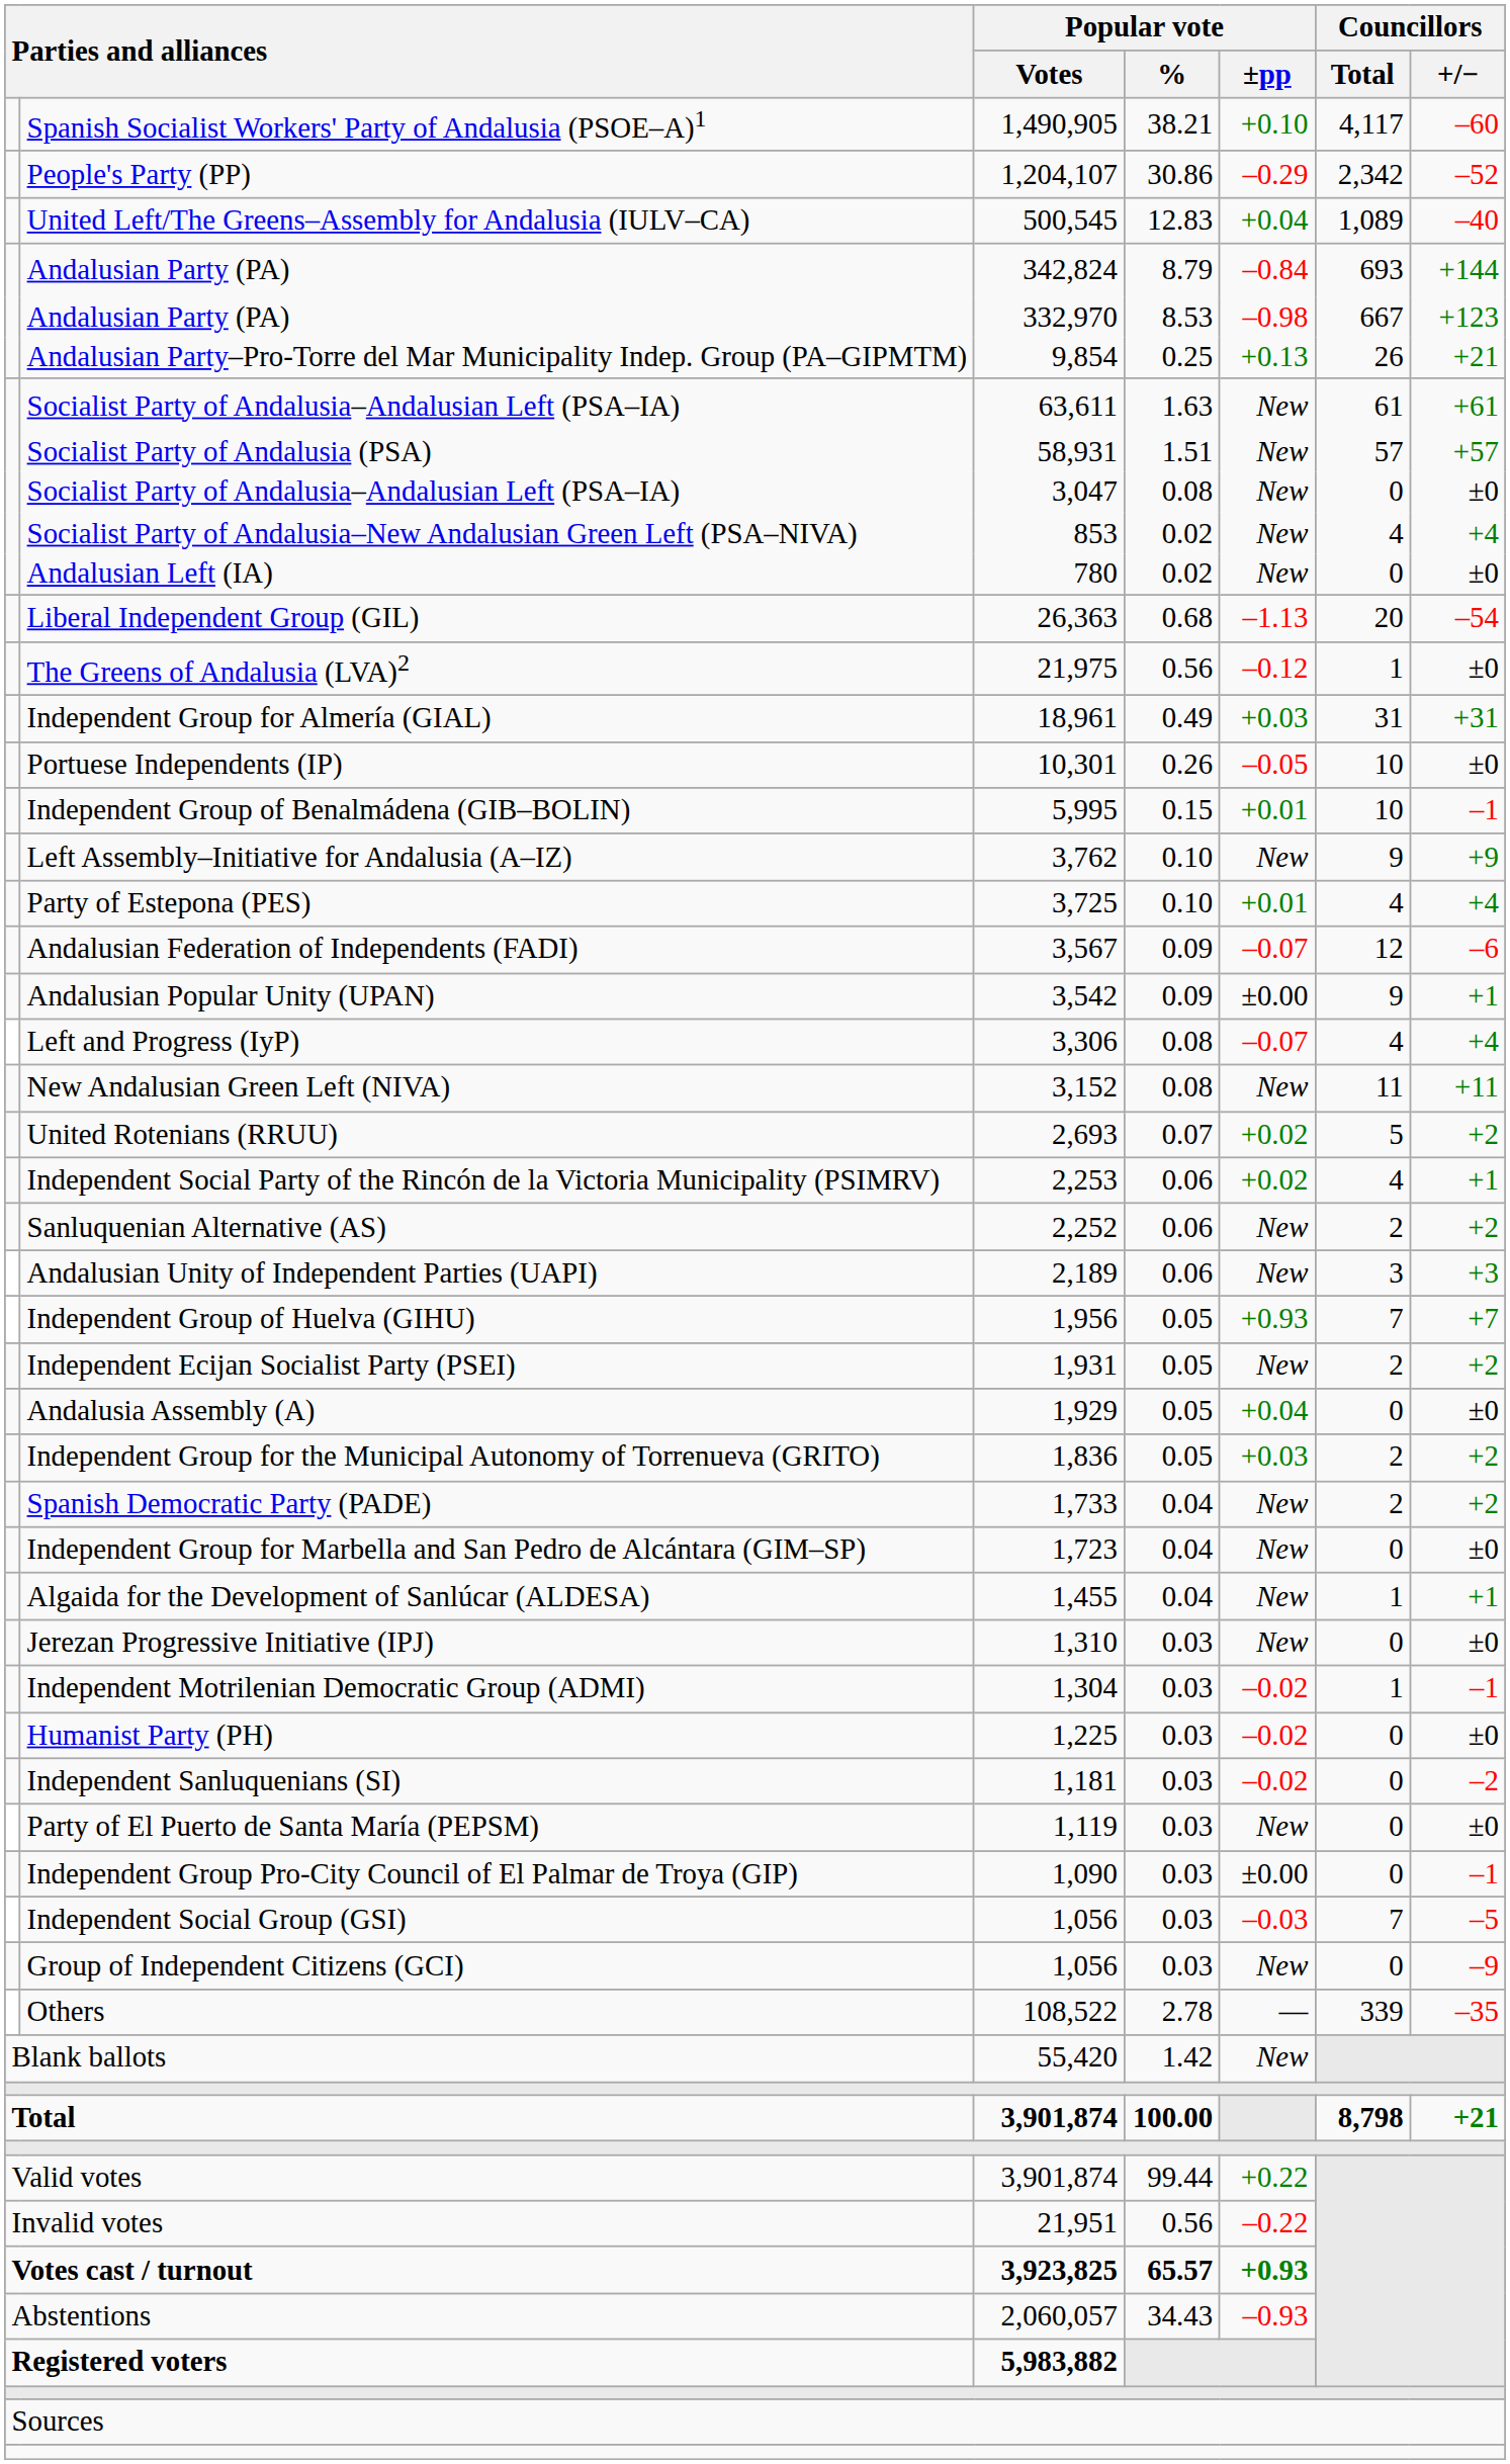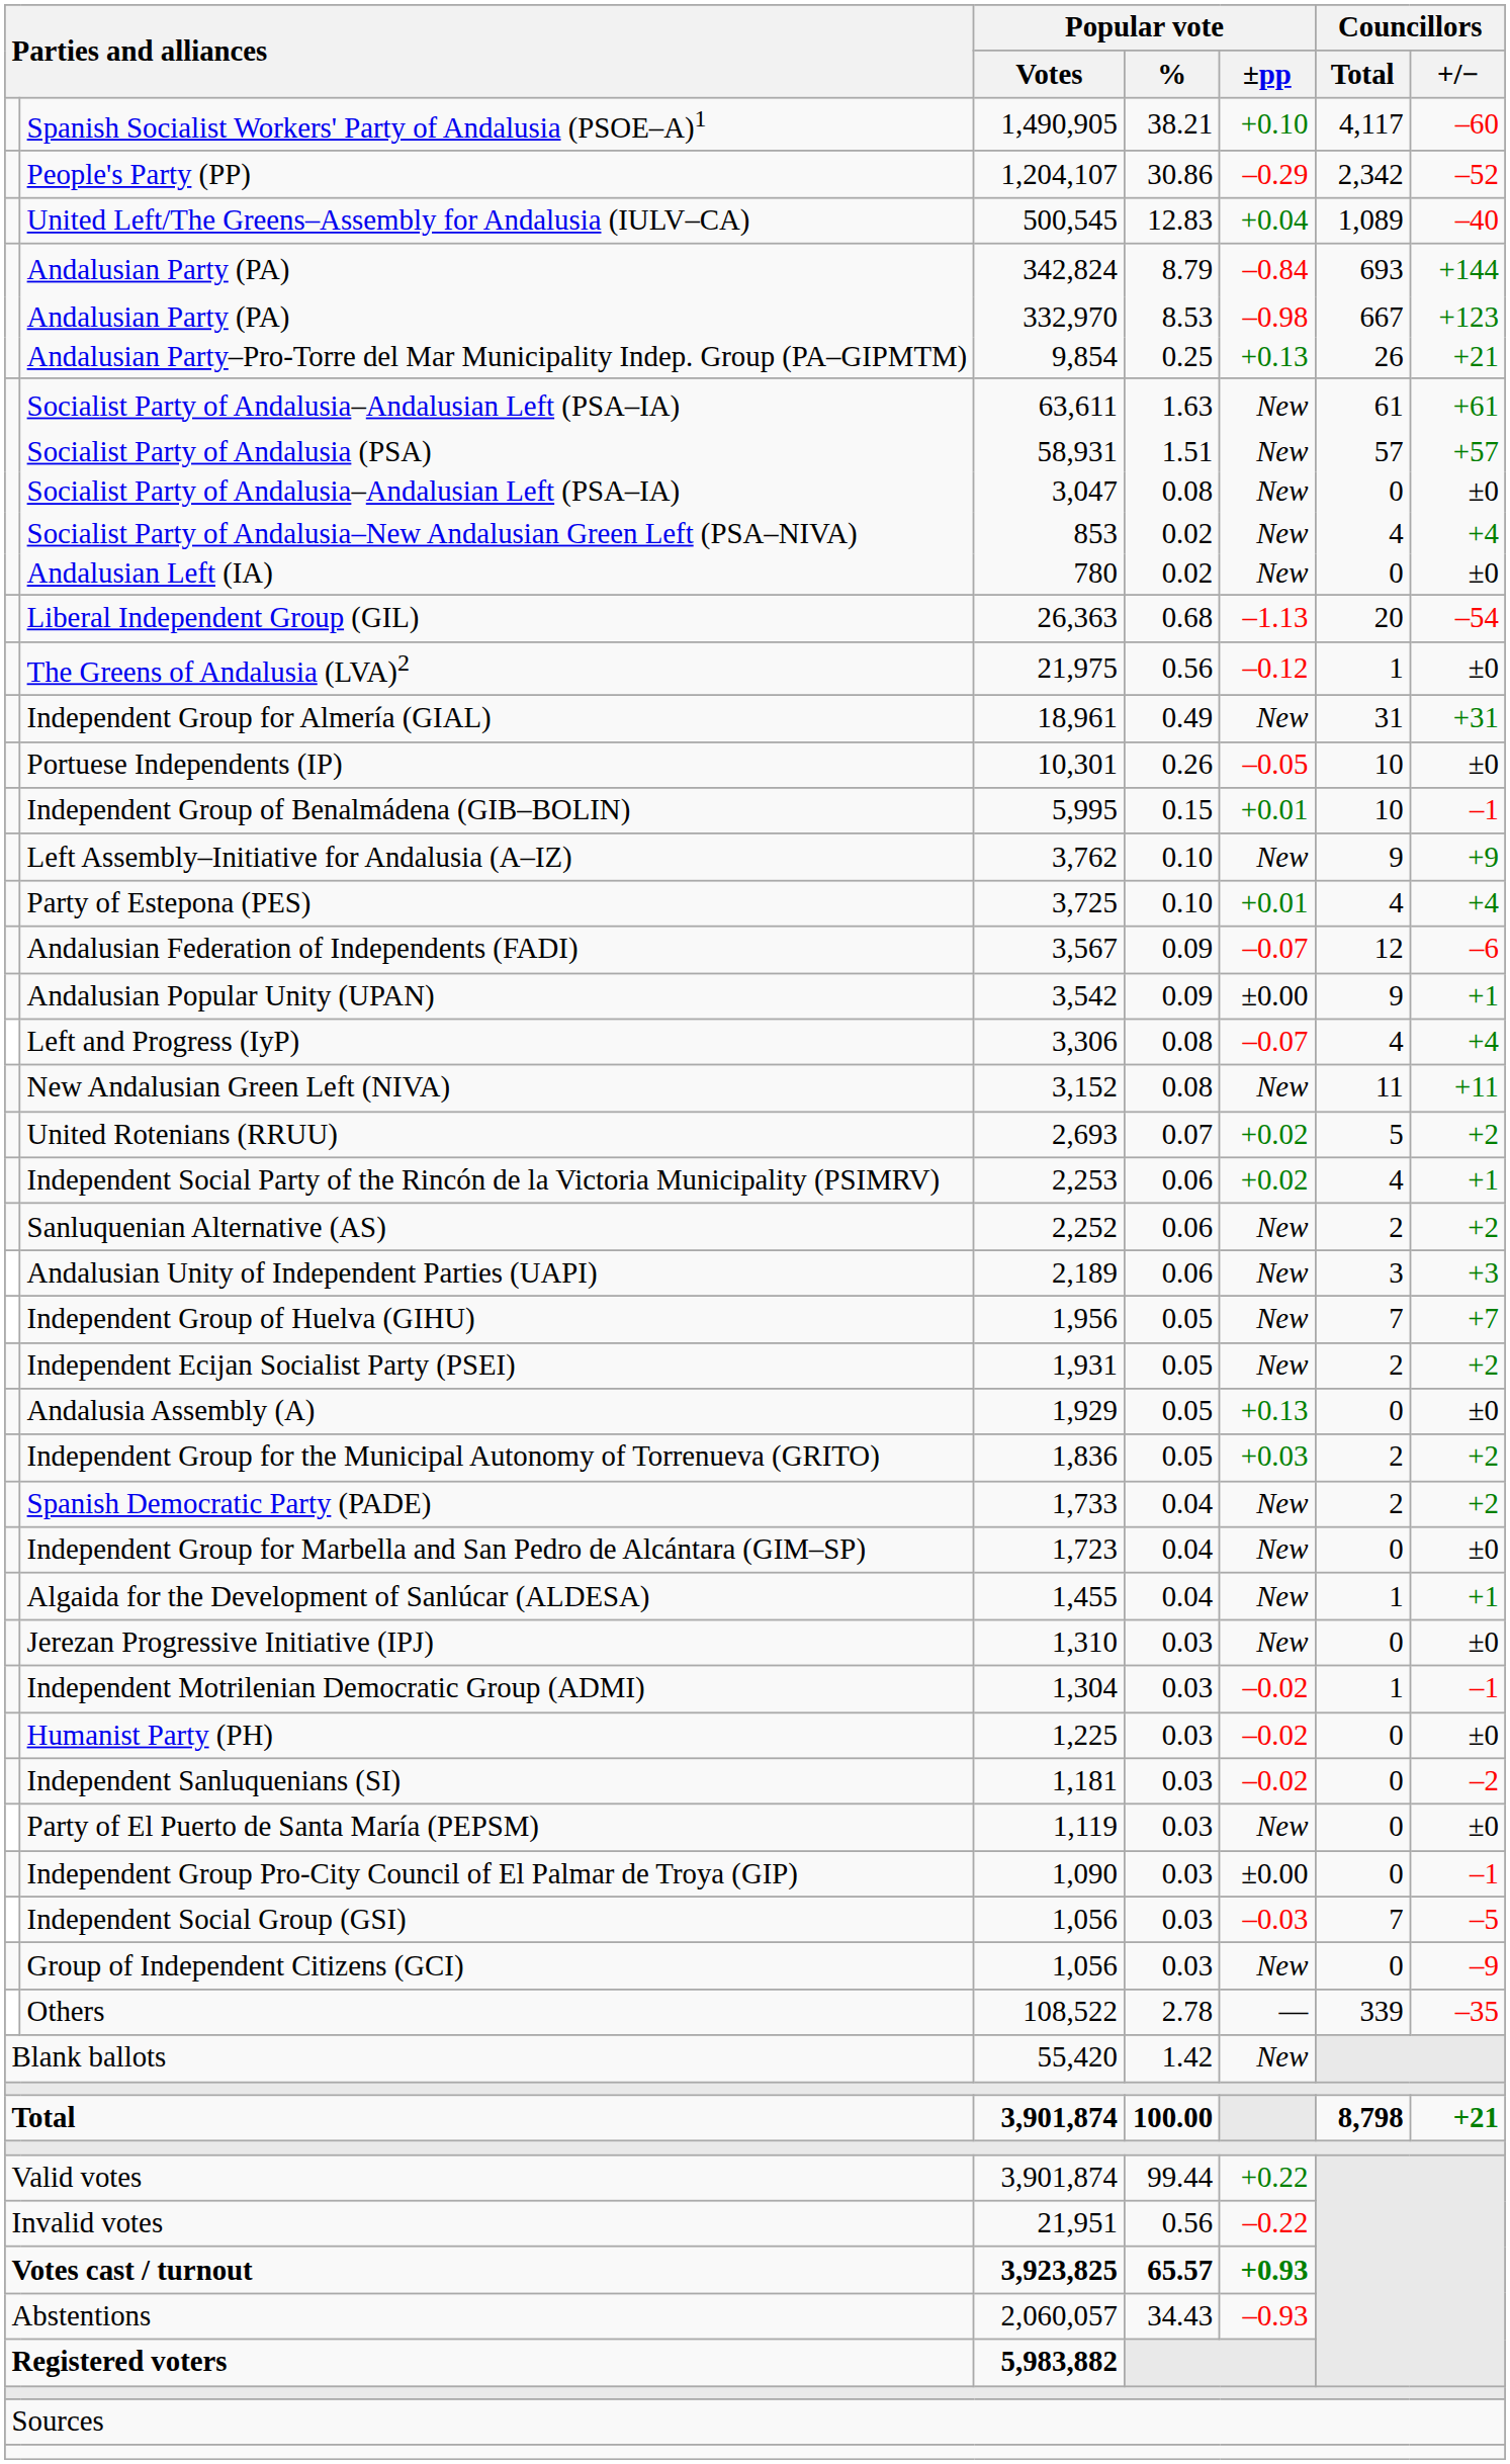Independent Group for Almería (GIAL) | Popular vote / ±pp: +0.03 -> New
Independent Group of Huelva (GIHU) | Popular vote / ±pp: +0.93 -> New
Andalusia Assembly (A) | Popular vote / ±pp: +0.04 -> +0.13
